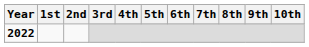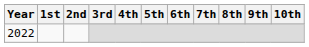2022 | Year: bold -> normal
